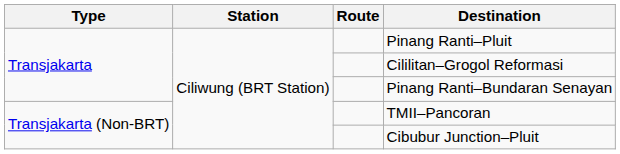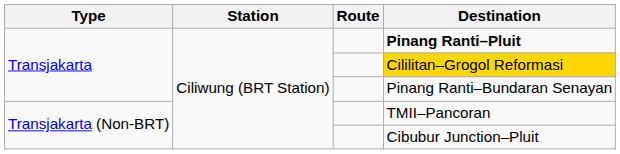Pinang Ranti–Pluit | Destination: normal -> bold
Cililitan–Grogol Reformasi | Destination: no background -> gold background
